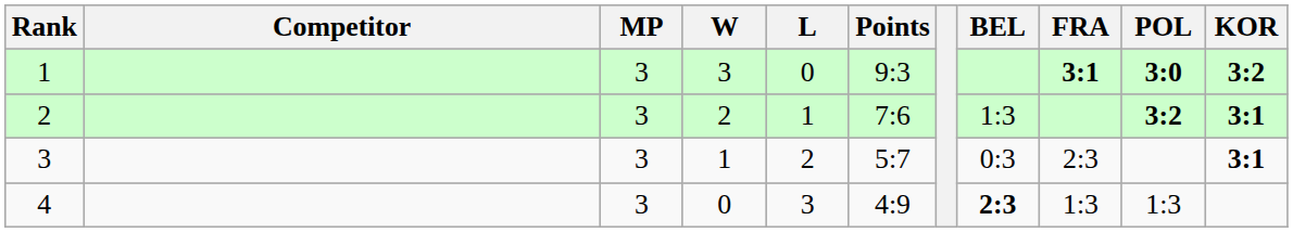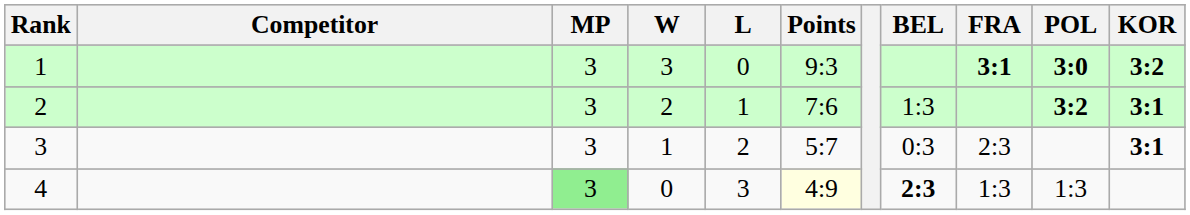4 | MP: no background -> lightgreen background
4 | Points: no background -> lightyellow background
